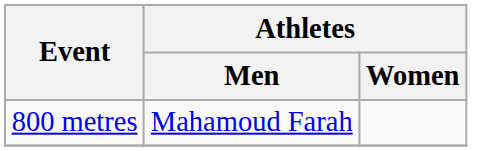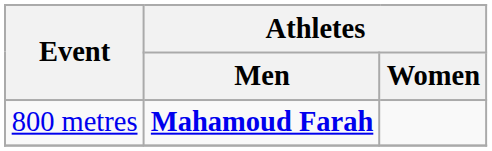800 metres | Athletes / Men: normal -> bold
